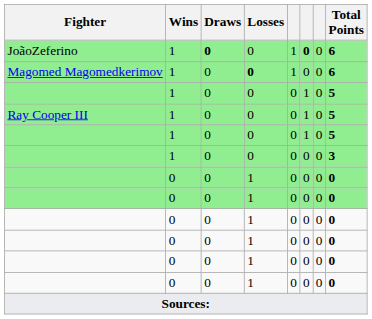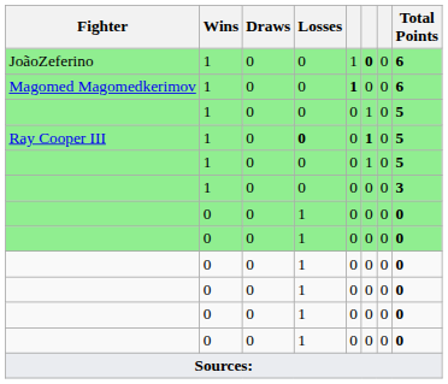JoãoZeferino | Draws: bold -> normal
Magomed Magomedkerimov | Losses: bold -> normal
Magomed Magomedkerimov | column 5: normal -> bold
Ray Cooper III | Losses: normal -> bold
Ray Cooper III | column 6: normal -> bold
